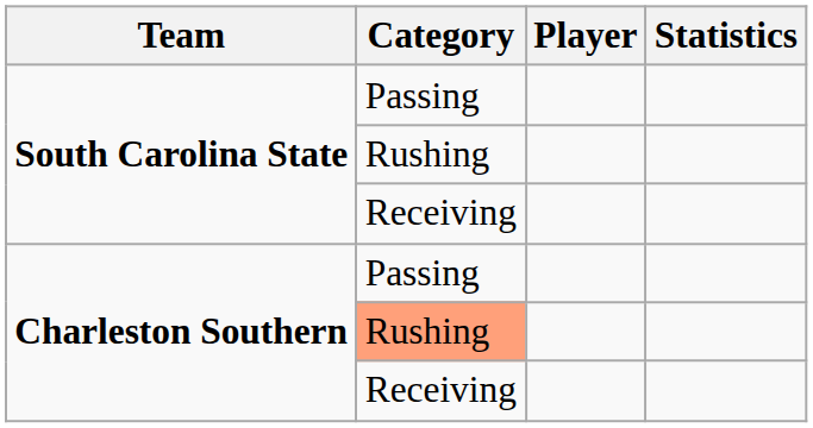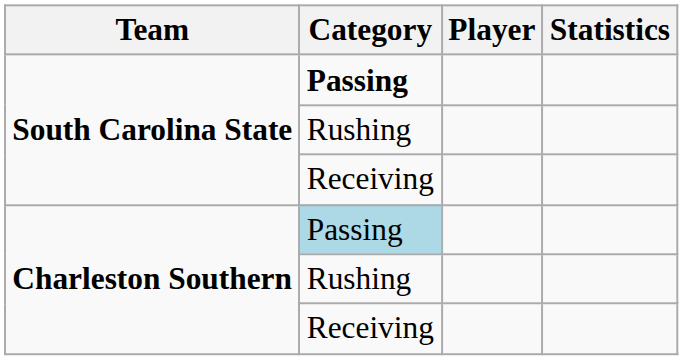South Carolina State / Passing | Category: normal -> bold
Charleston Southern / Passing | Category: no background -> lightblue background
Charleston Southern / Rushing | Category: lightsalmon background -> no background
